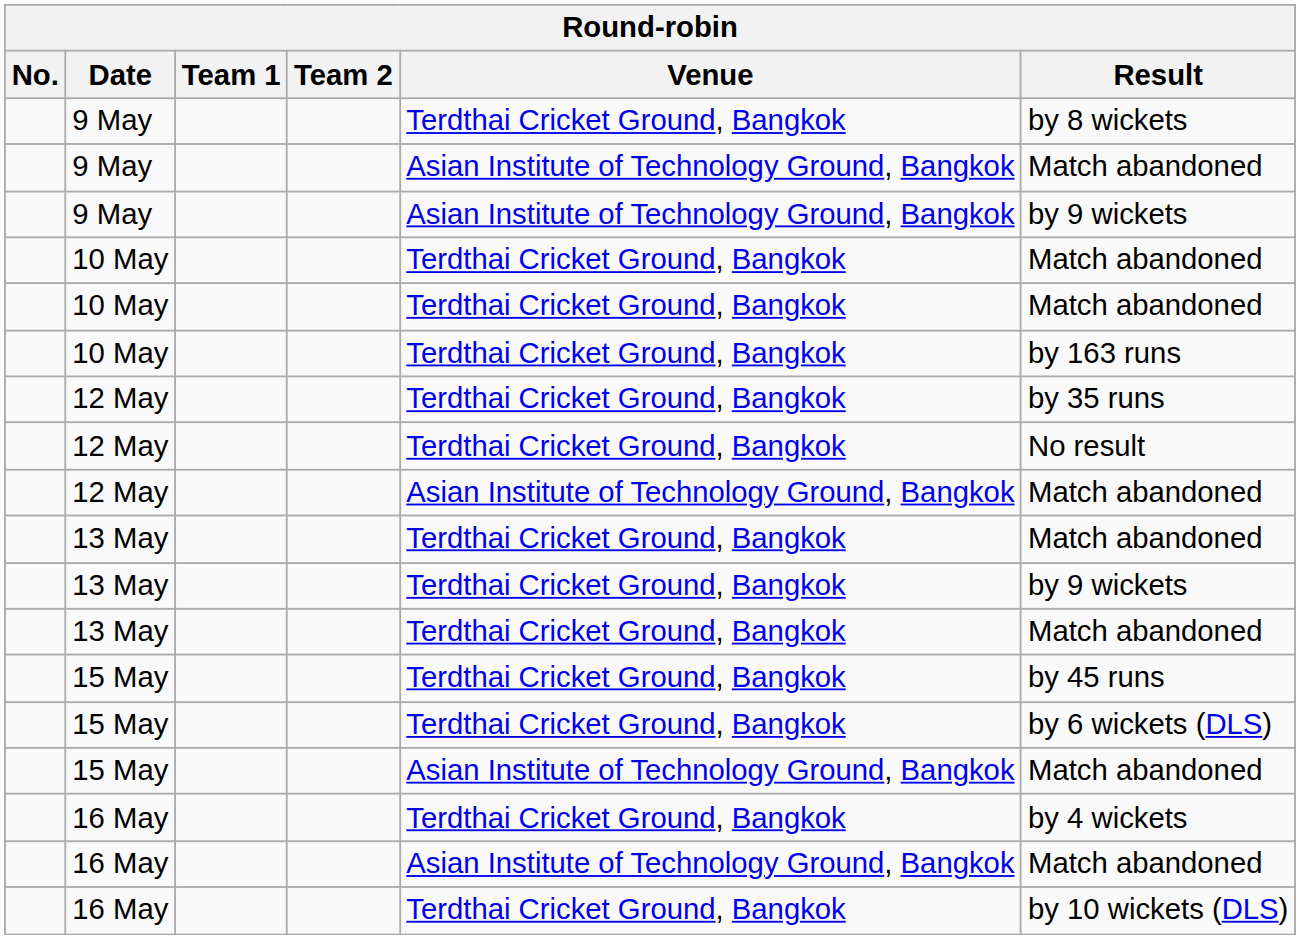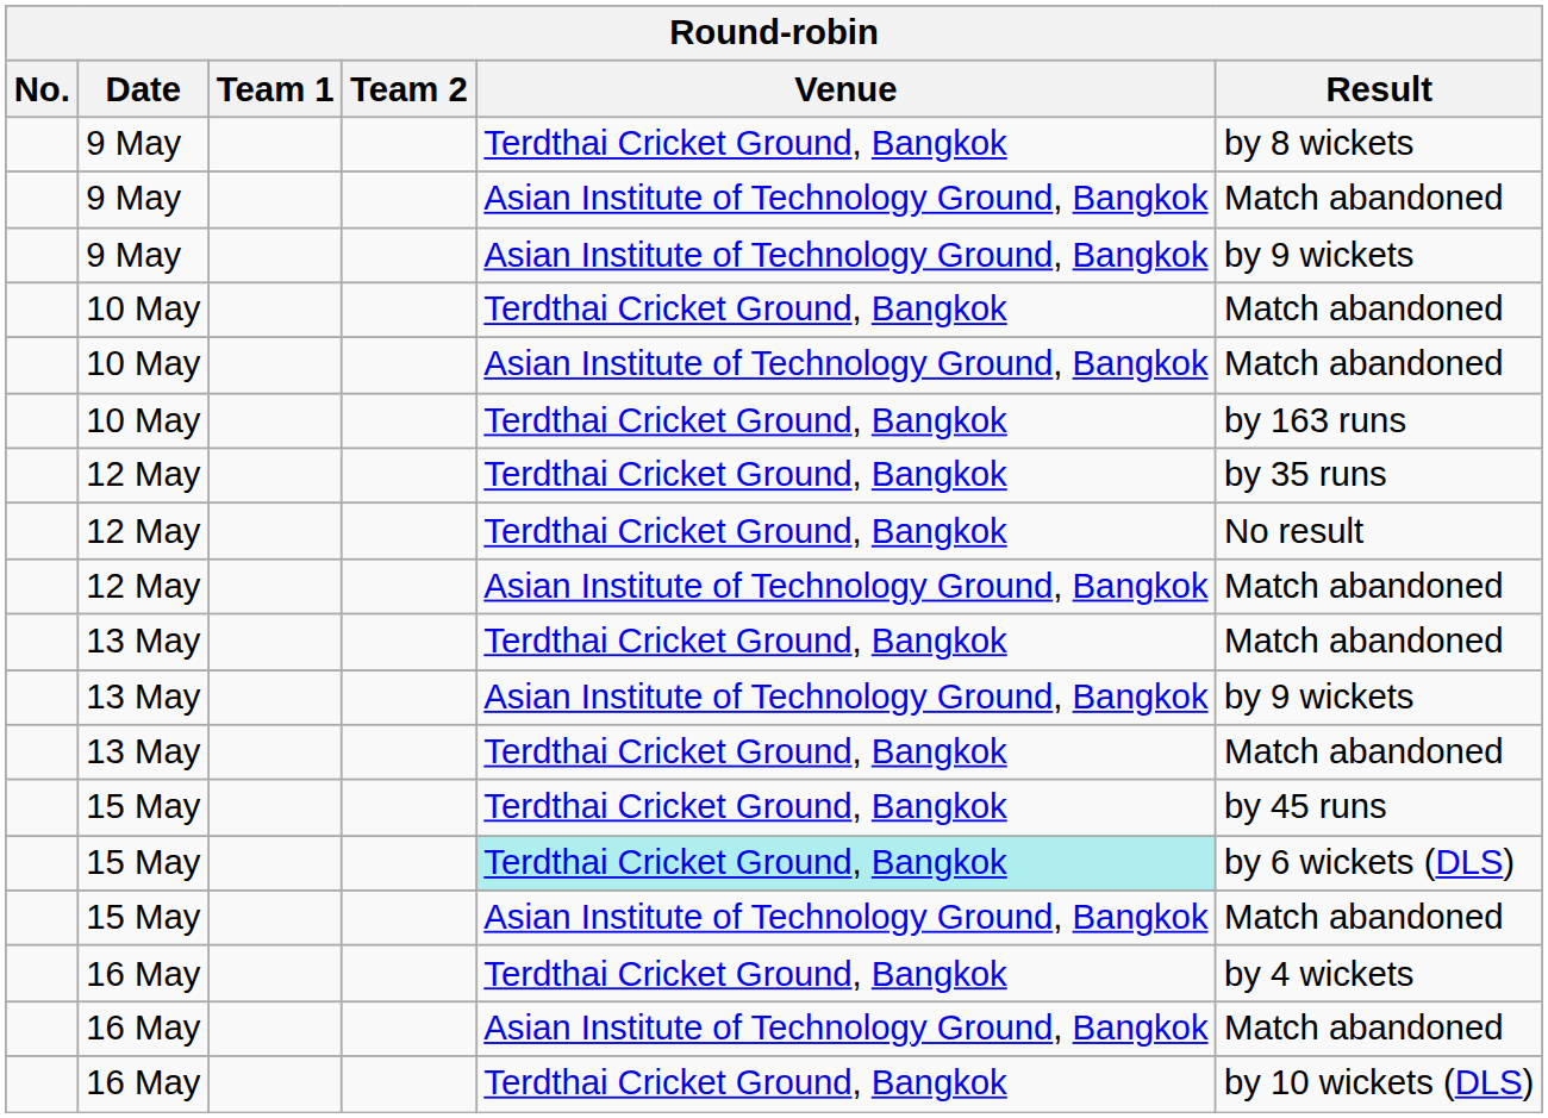row 7 | Venue: Terdthai Cricket Ground, Bangkok -> Asian Institute of Technology Ground, Bangkok
row 13 | Venue: Terdthai Cricket Ground, Bangkok -> Asian Institute of Technology Ground, Bangkok
row 16 | Venue: no background -> paleturquoise background
